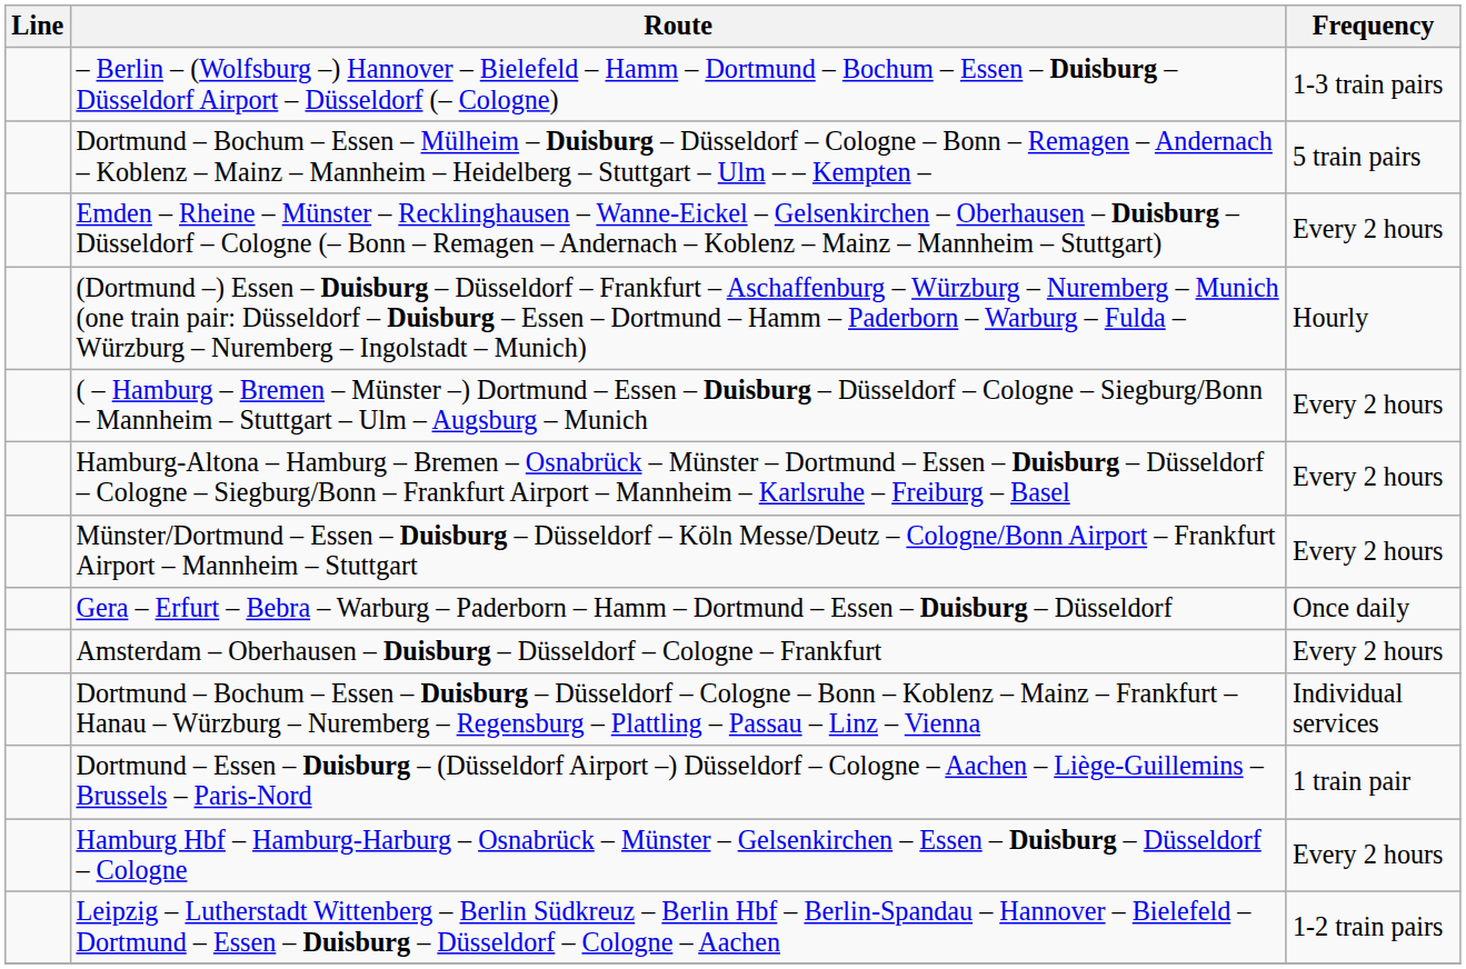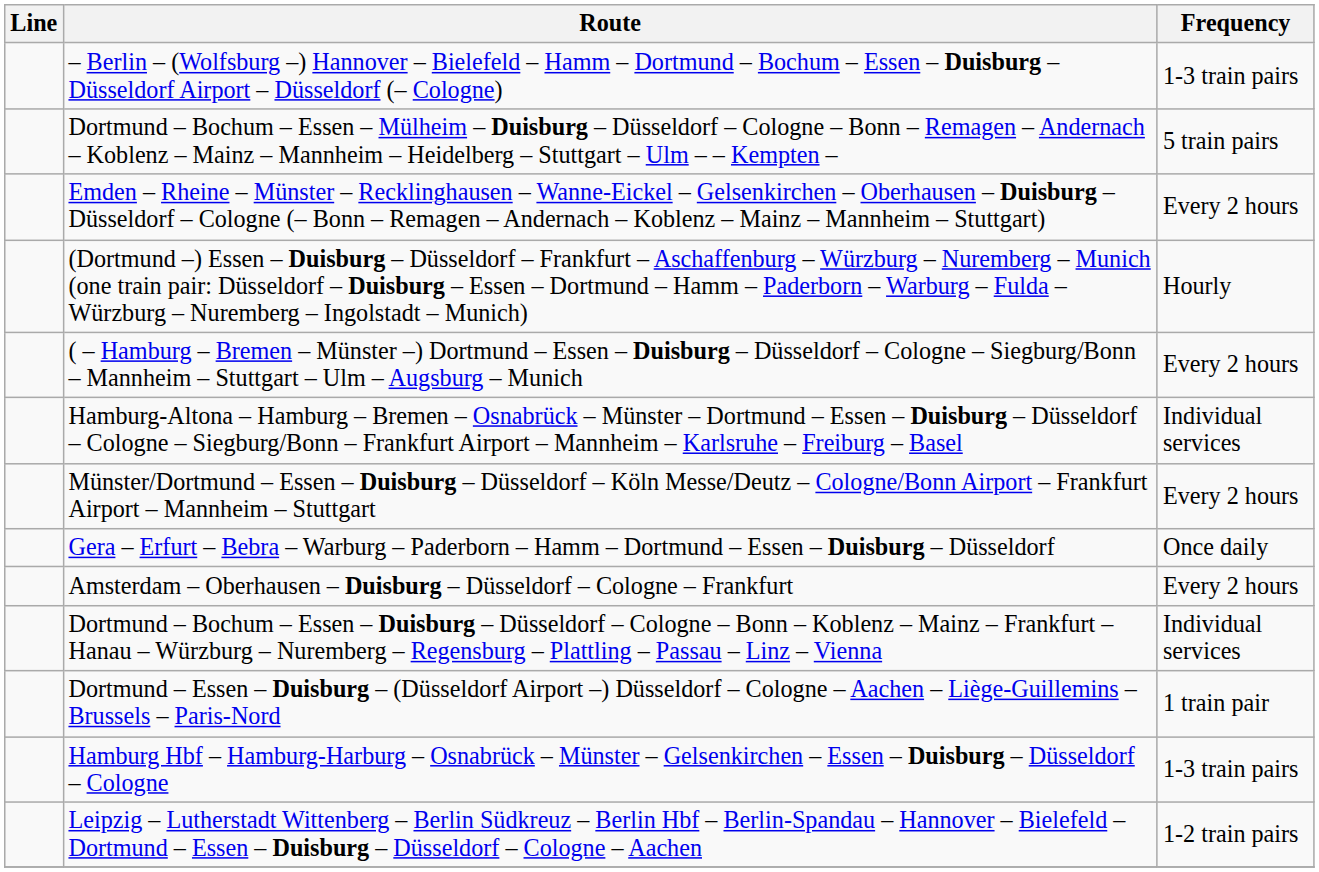row 7 | Frequency: Every 2 hours -> Individual services
row 13 | Frequency: Every 2 hours -> 1-3 train pairs
